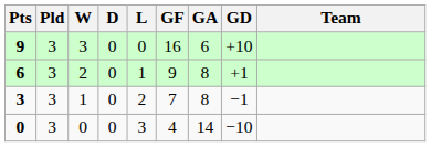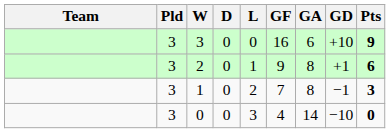columns swapped: Team <-> Pts
